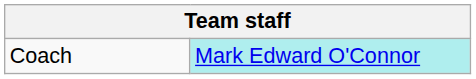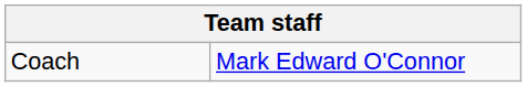Coach | column 2: paleturquoise background -> no background
